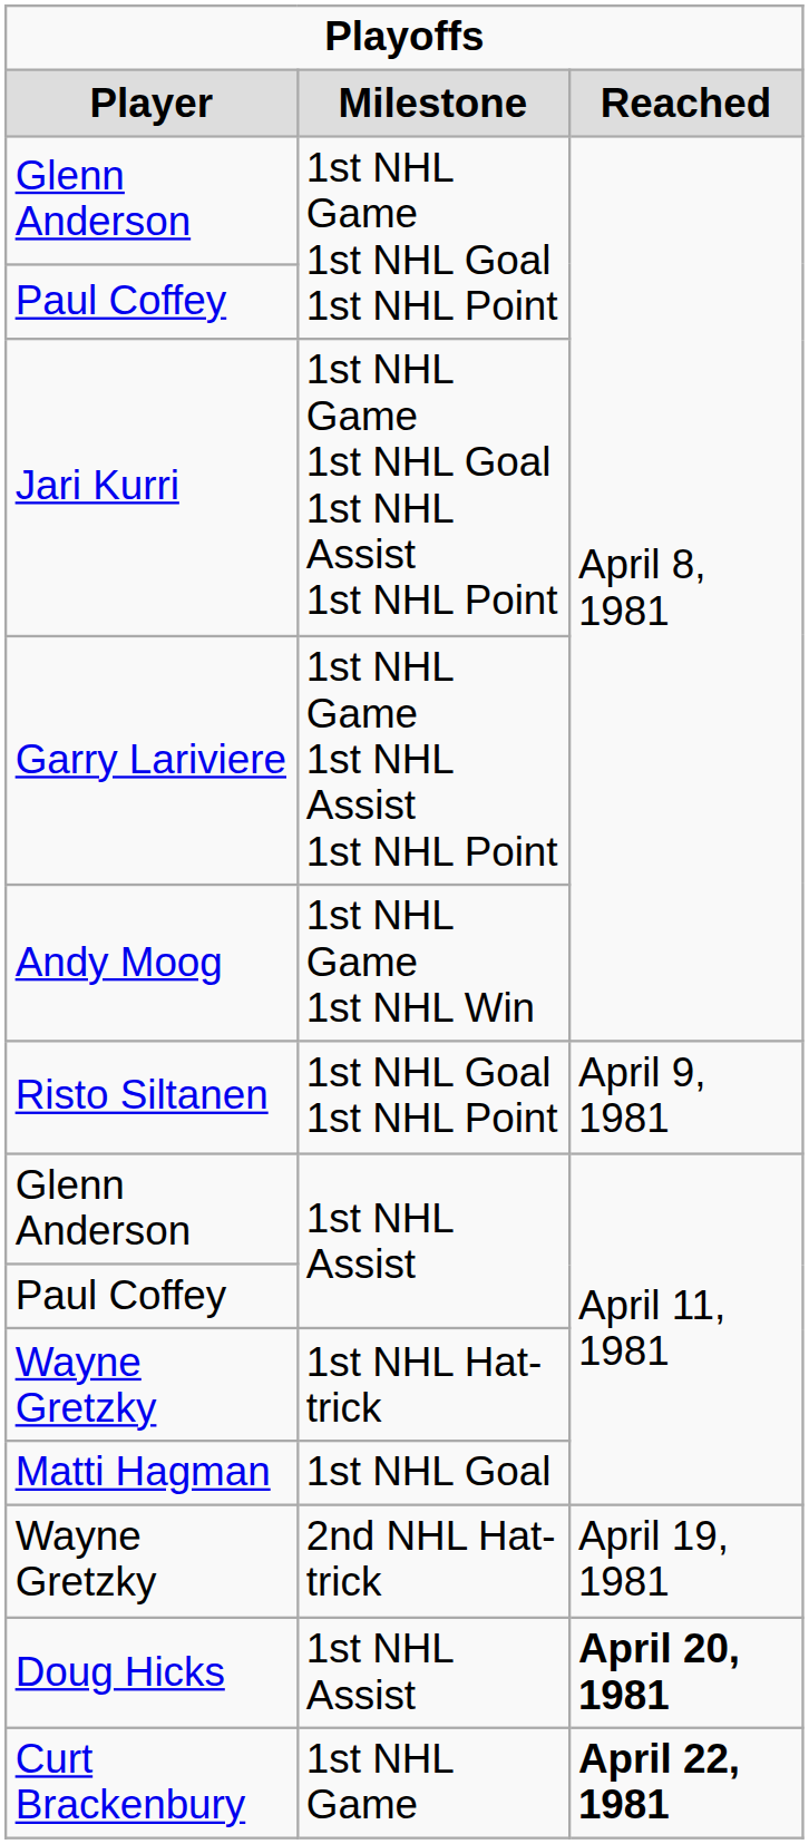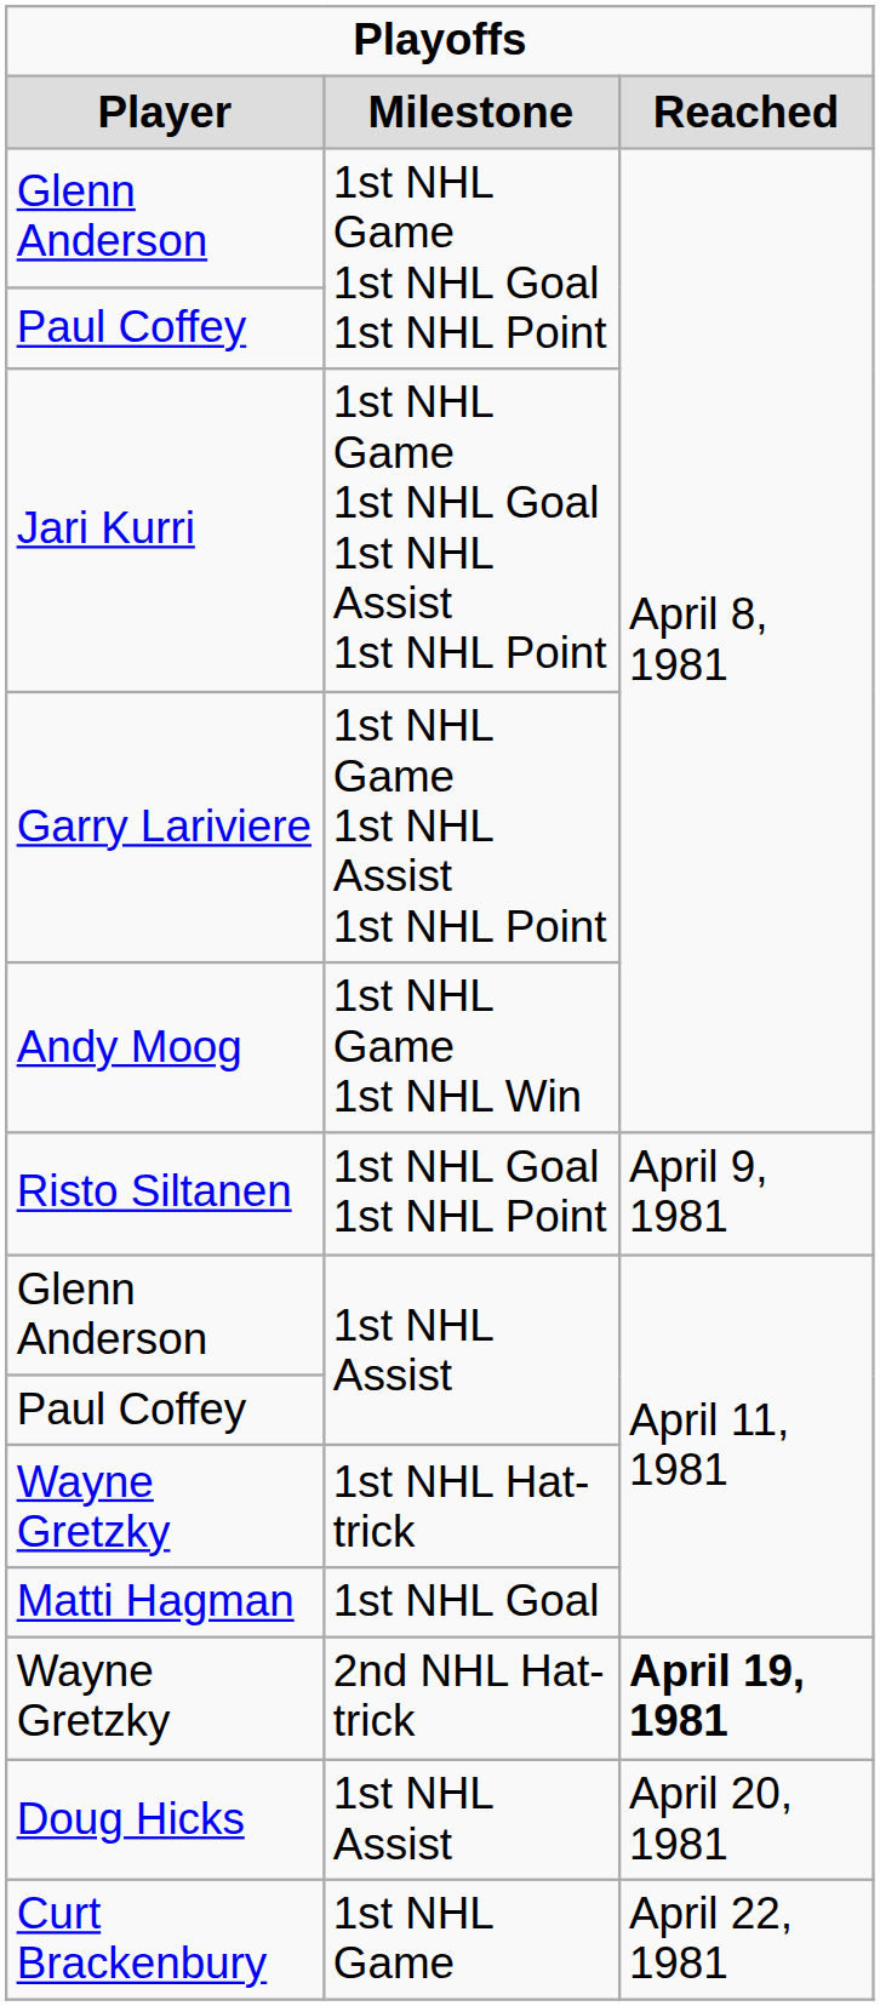Wayne Gretzky / 2nd NHL Hat-trick | column 3: normal -> bold
Doug Hicks | column 3: bold -> normal
Curt Brackenbury | column 3: bold -> normal
